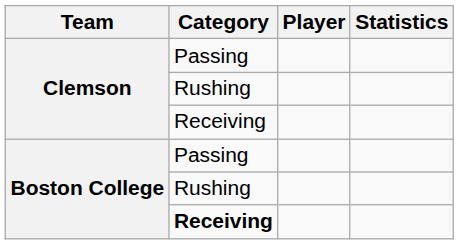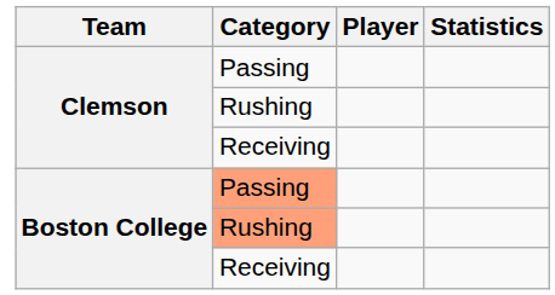Boston College / Passing | Category: no background -> lightsalmon background
Boston College / Rushing | Category: no background -> lightsalmon background
Boston College / Receiving | Category: bold -> normal
